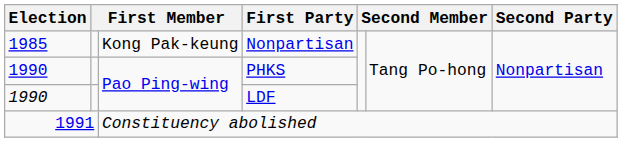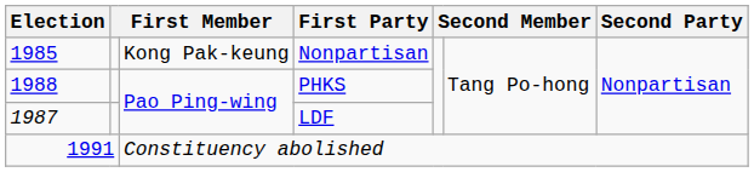PHKS | Election: 1990 -> 1988
LDF | Election: 1990 -> 1987
